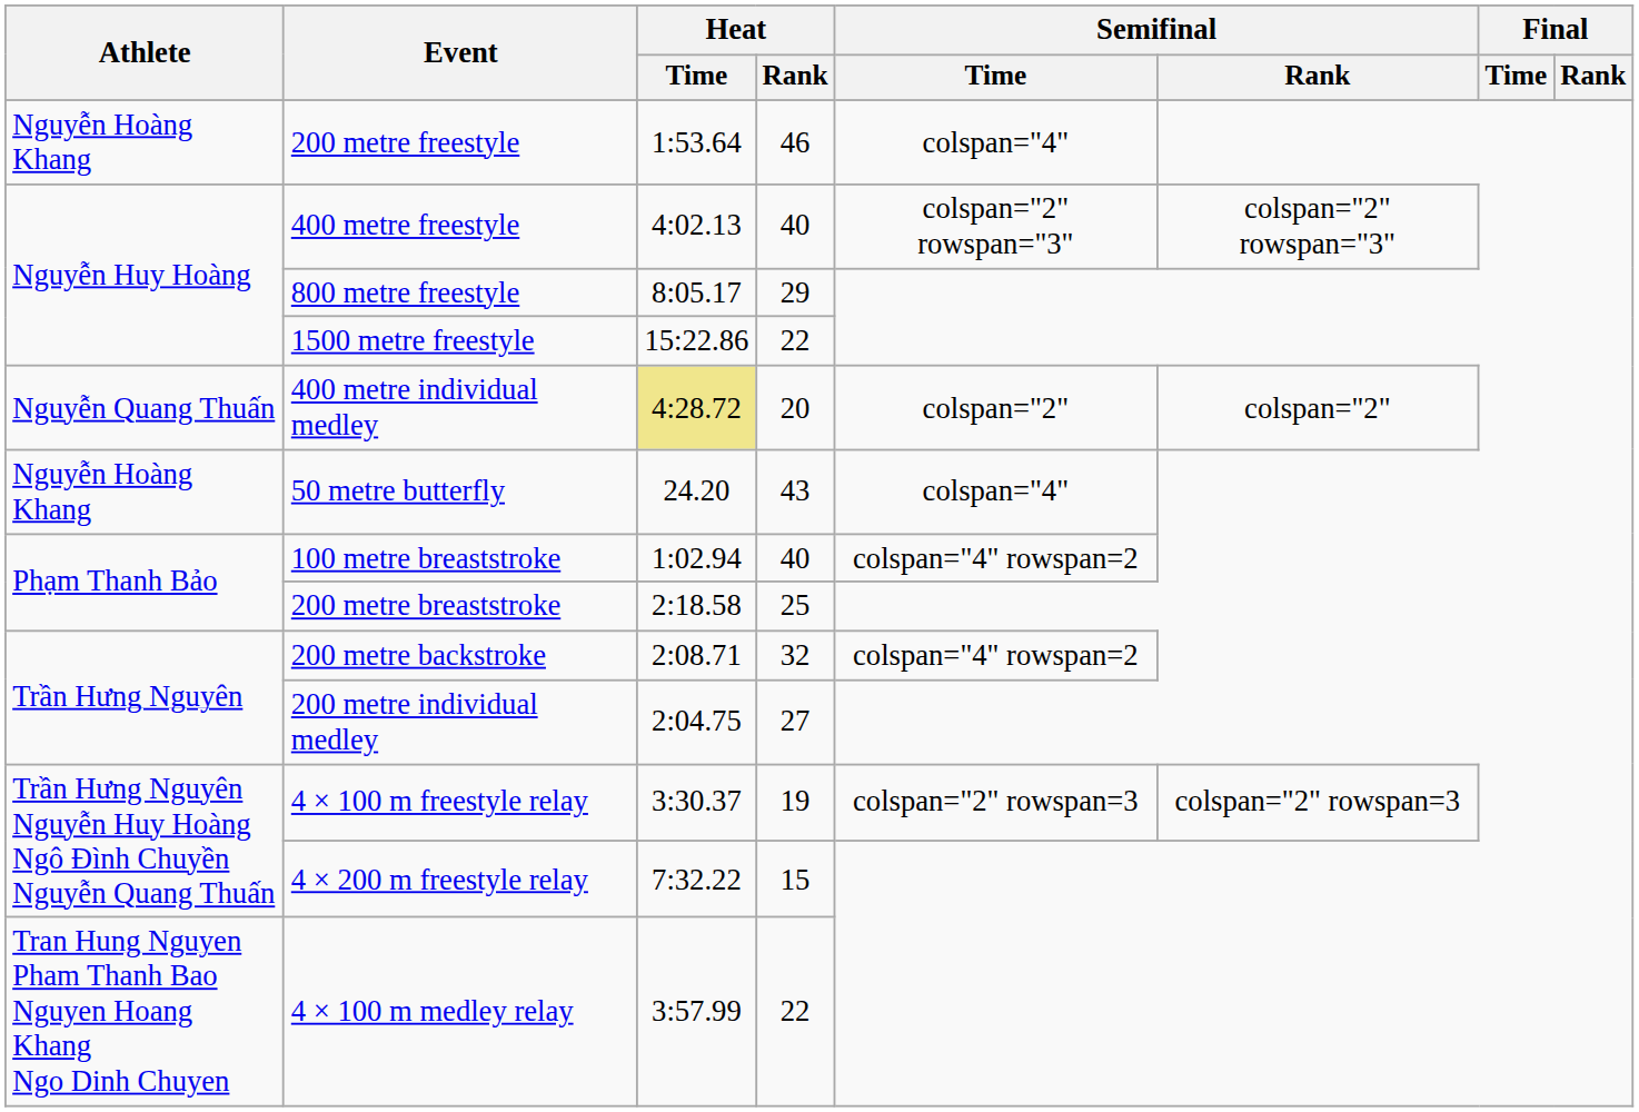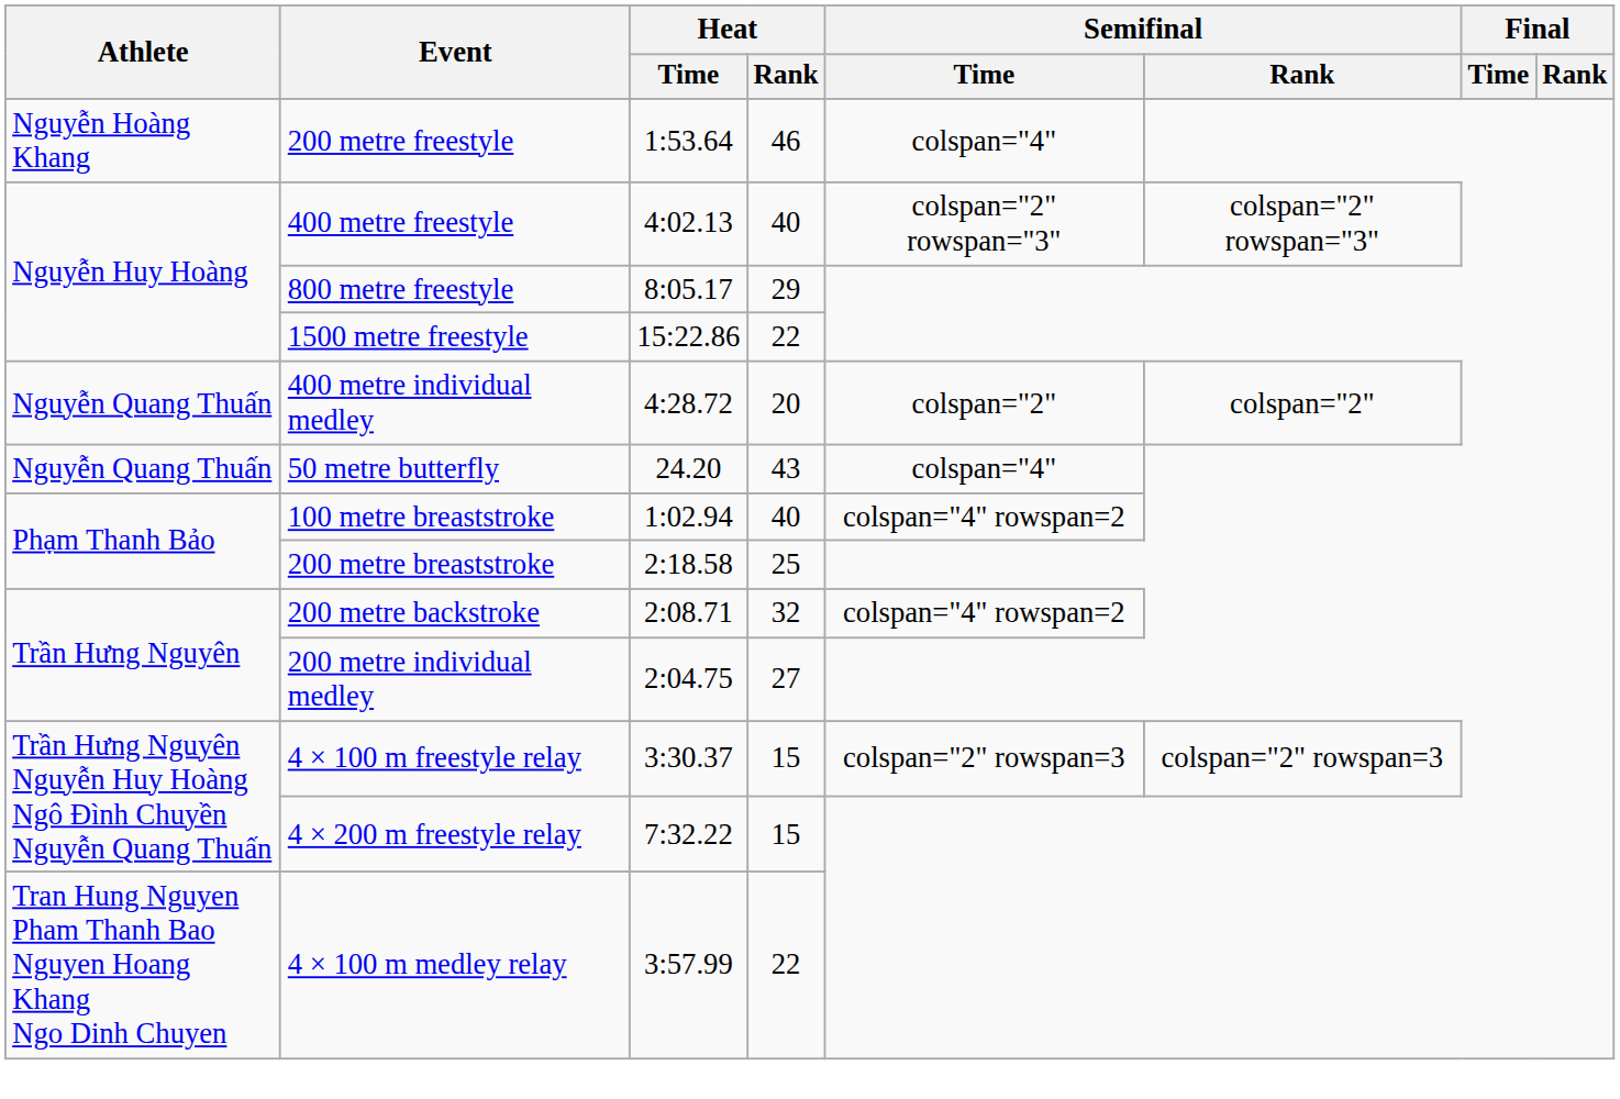400 metre individual medley | Heat / Time: khaki background -> no background
50 metre butterfly | Athlete: Nguyễn Hoàng Khang -> Nguyễn Quang Thuấn
4 × 100 m freestyle relay | Heat / Rank: 19 -> 15
